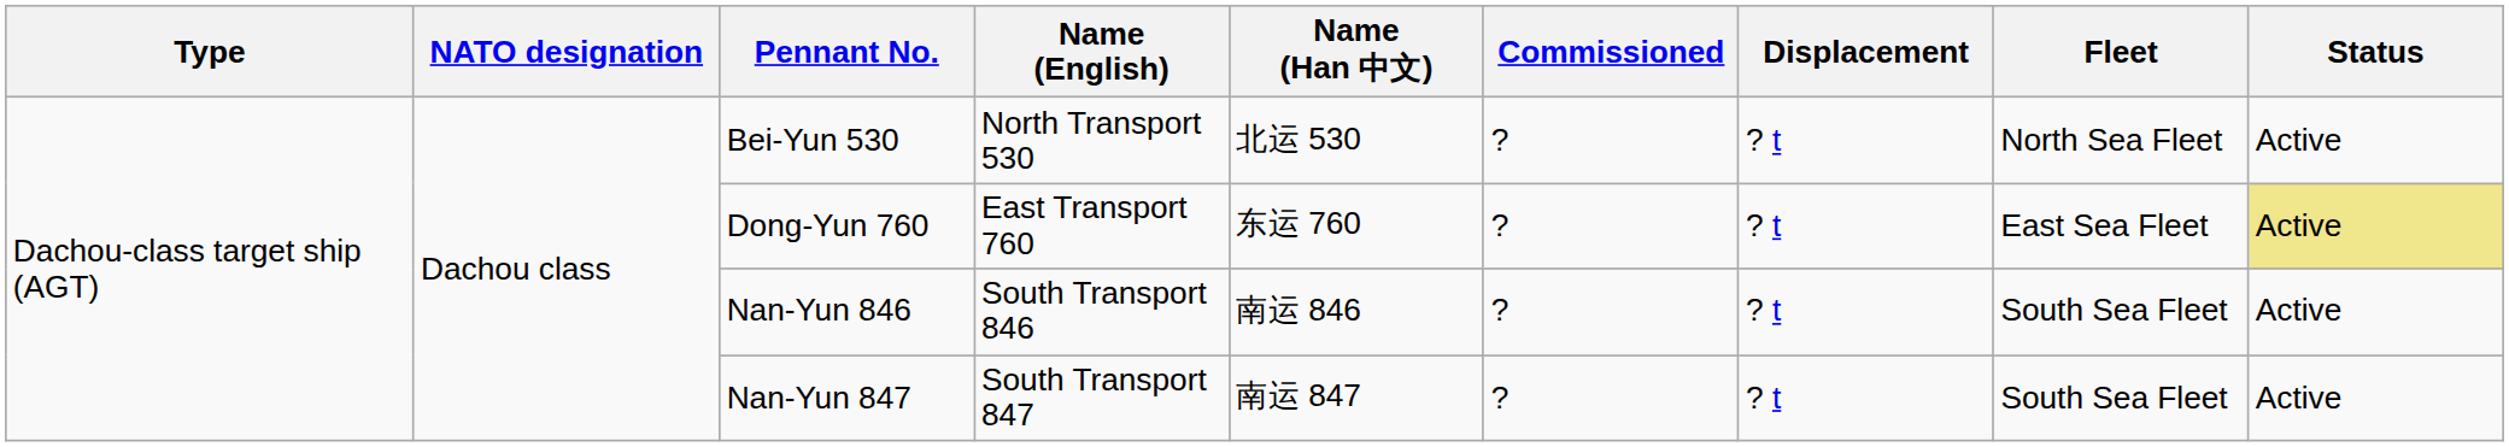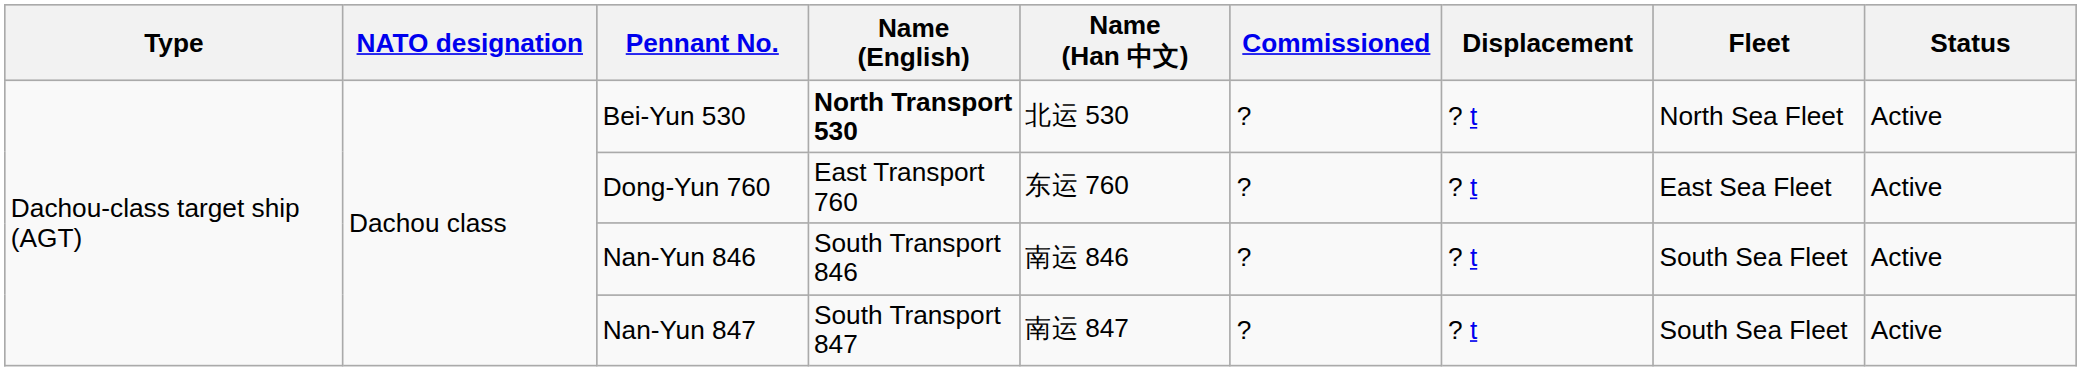Bei-Yun 530 | Name (English): normal -> bold
Dong-Yun 760 | Status: khaki background -> no background
